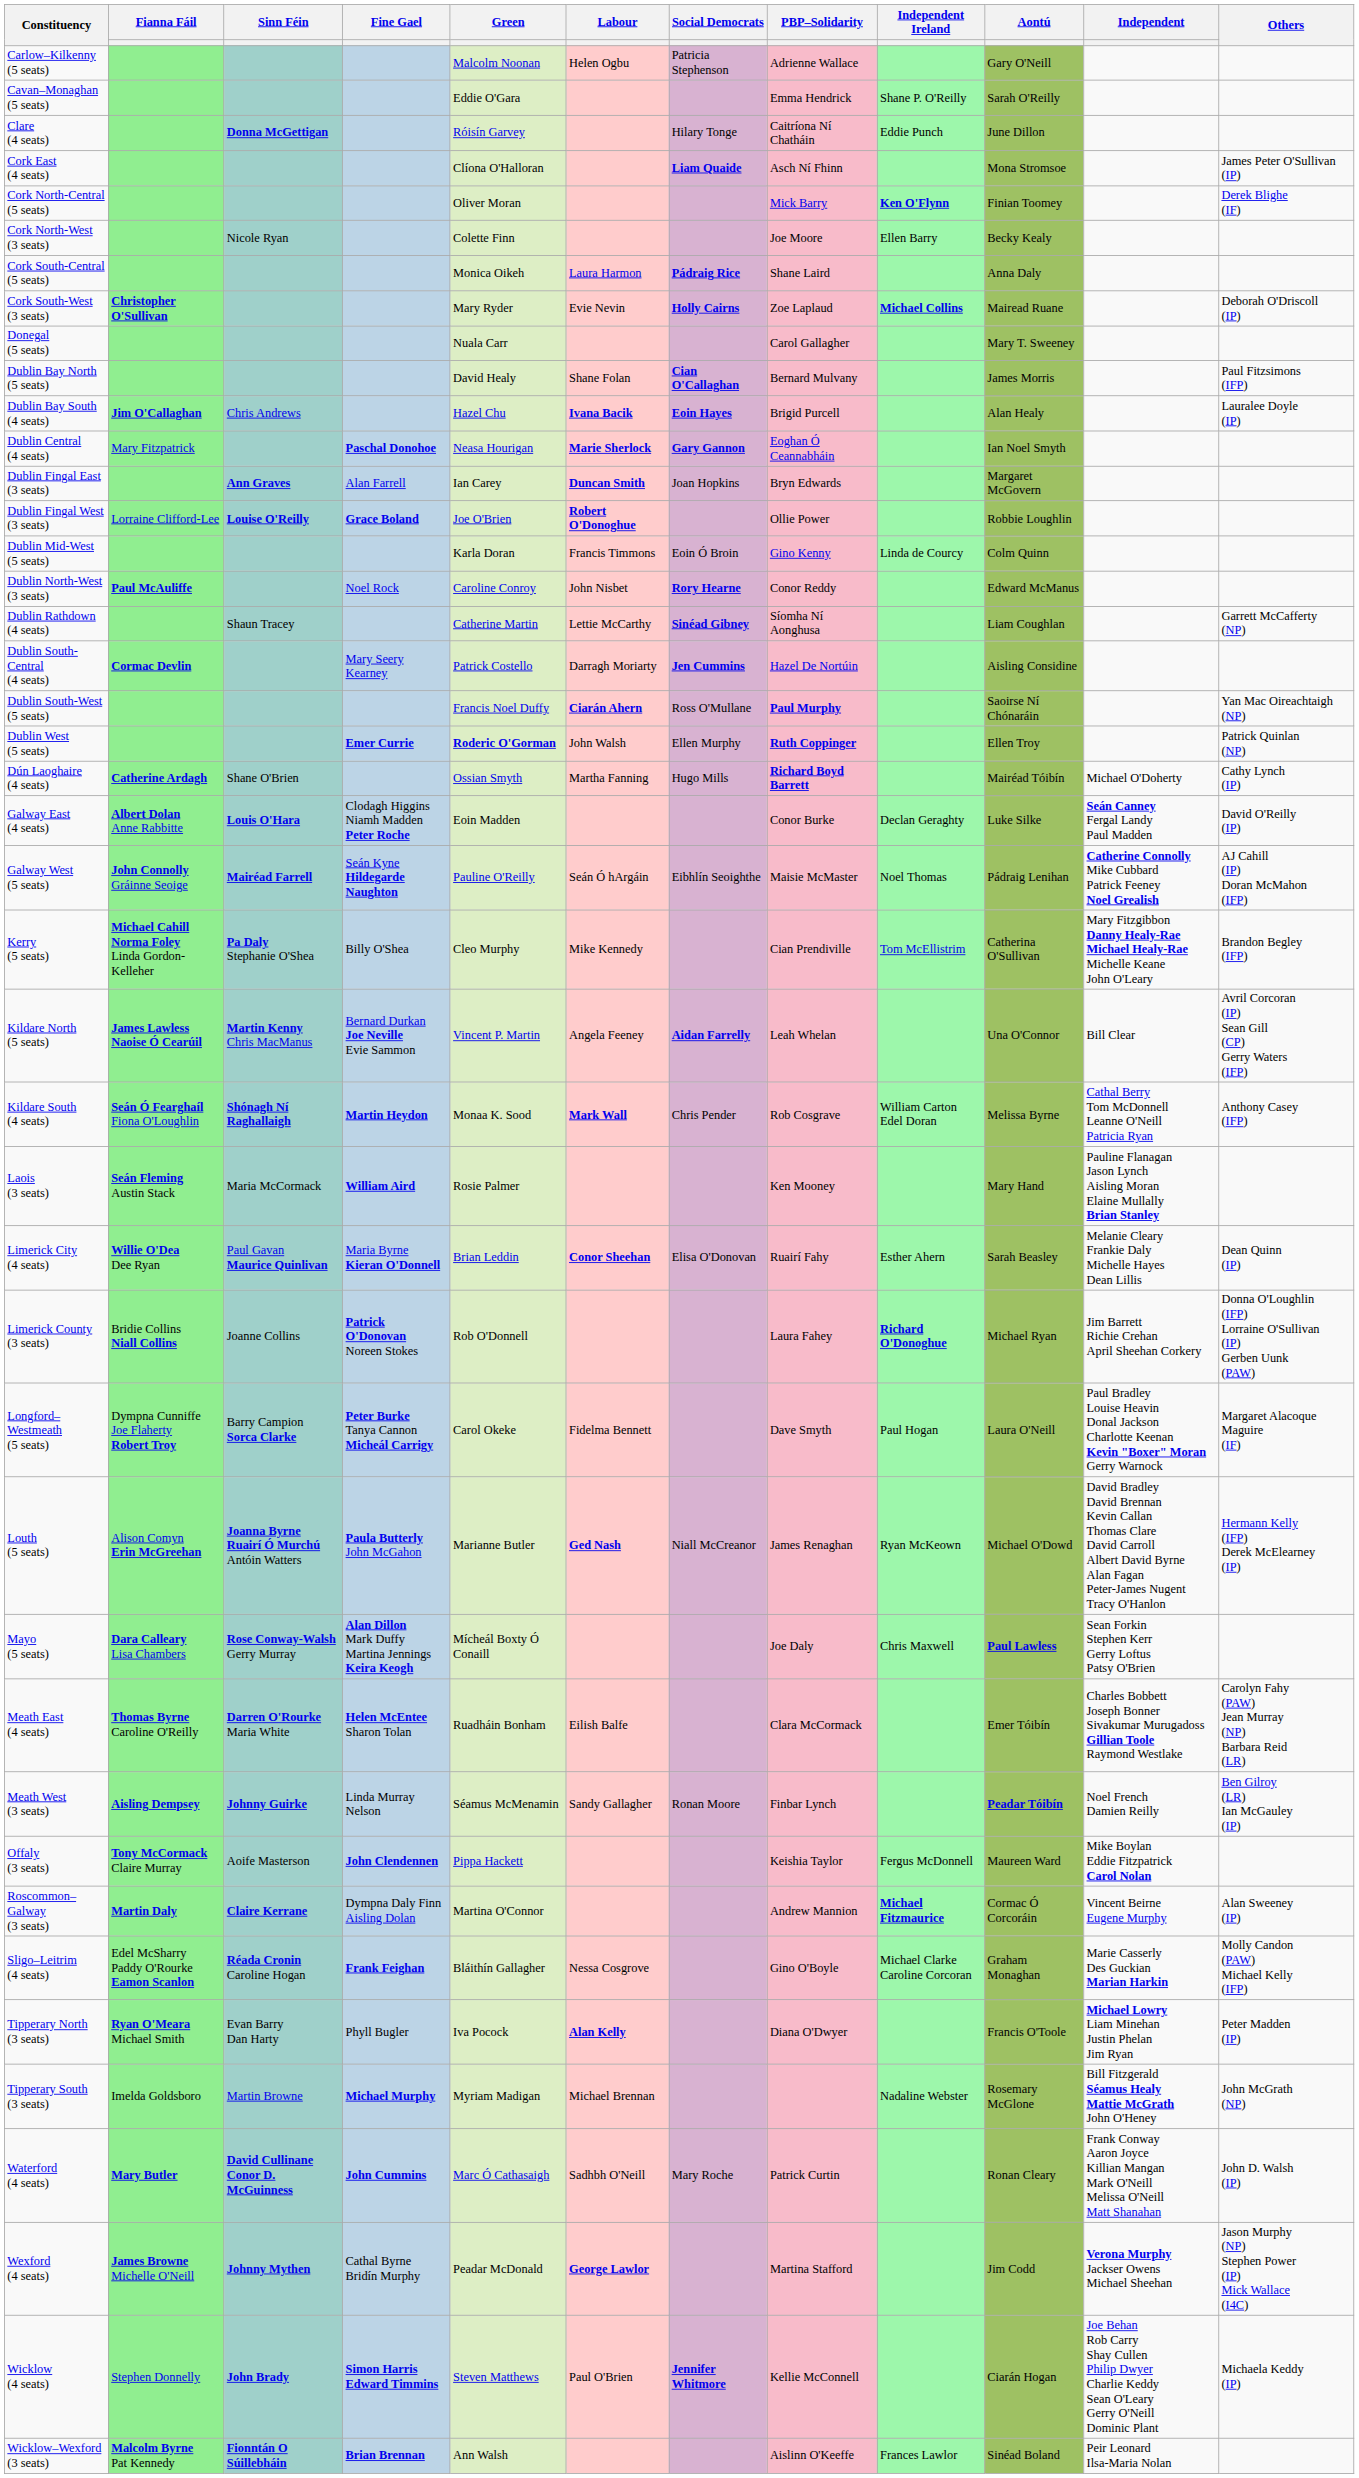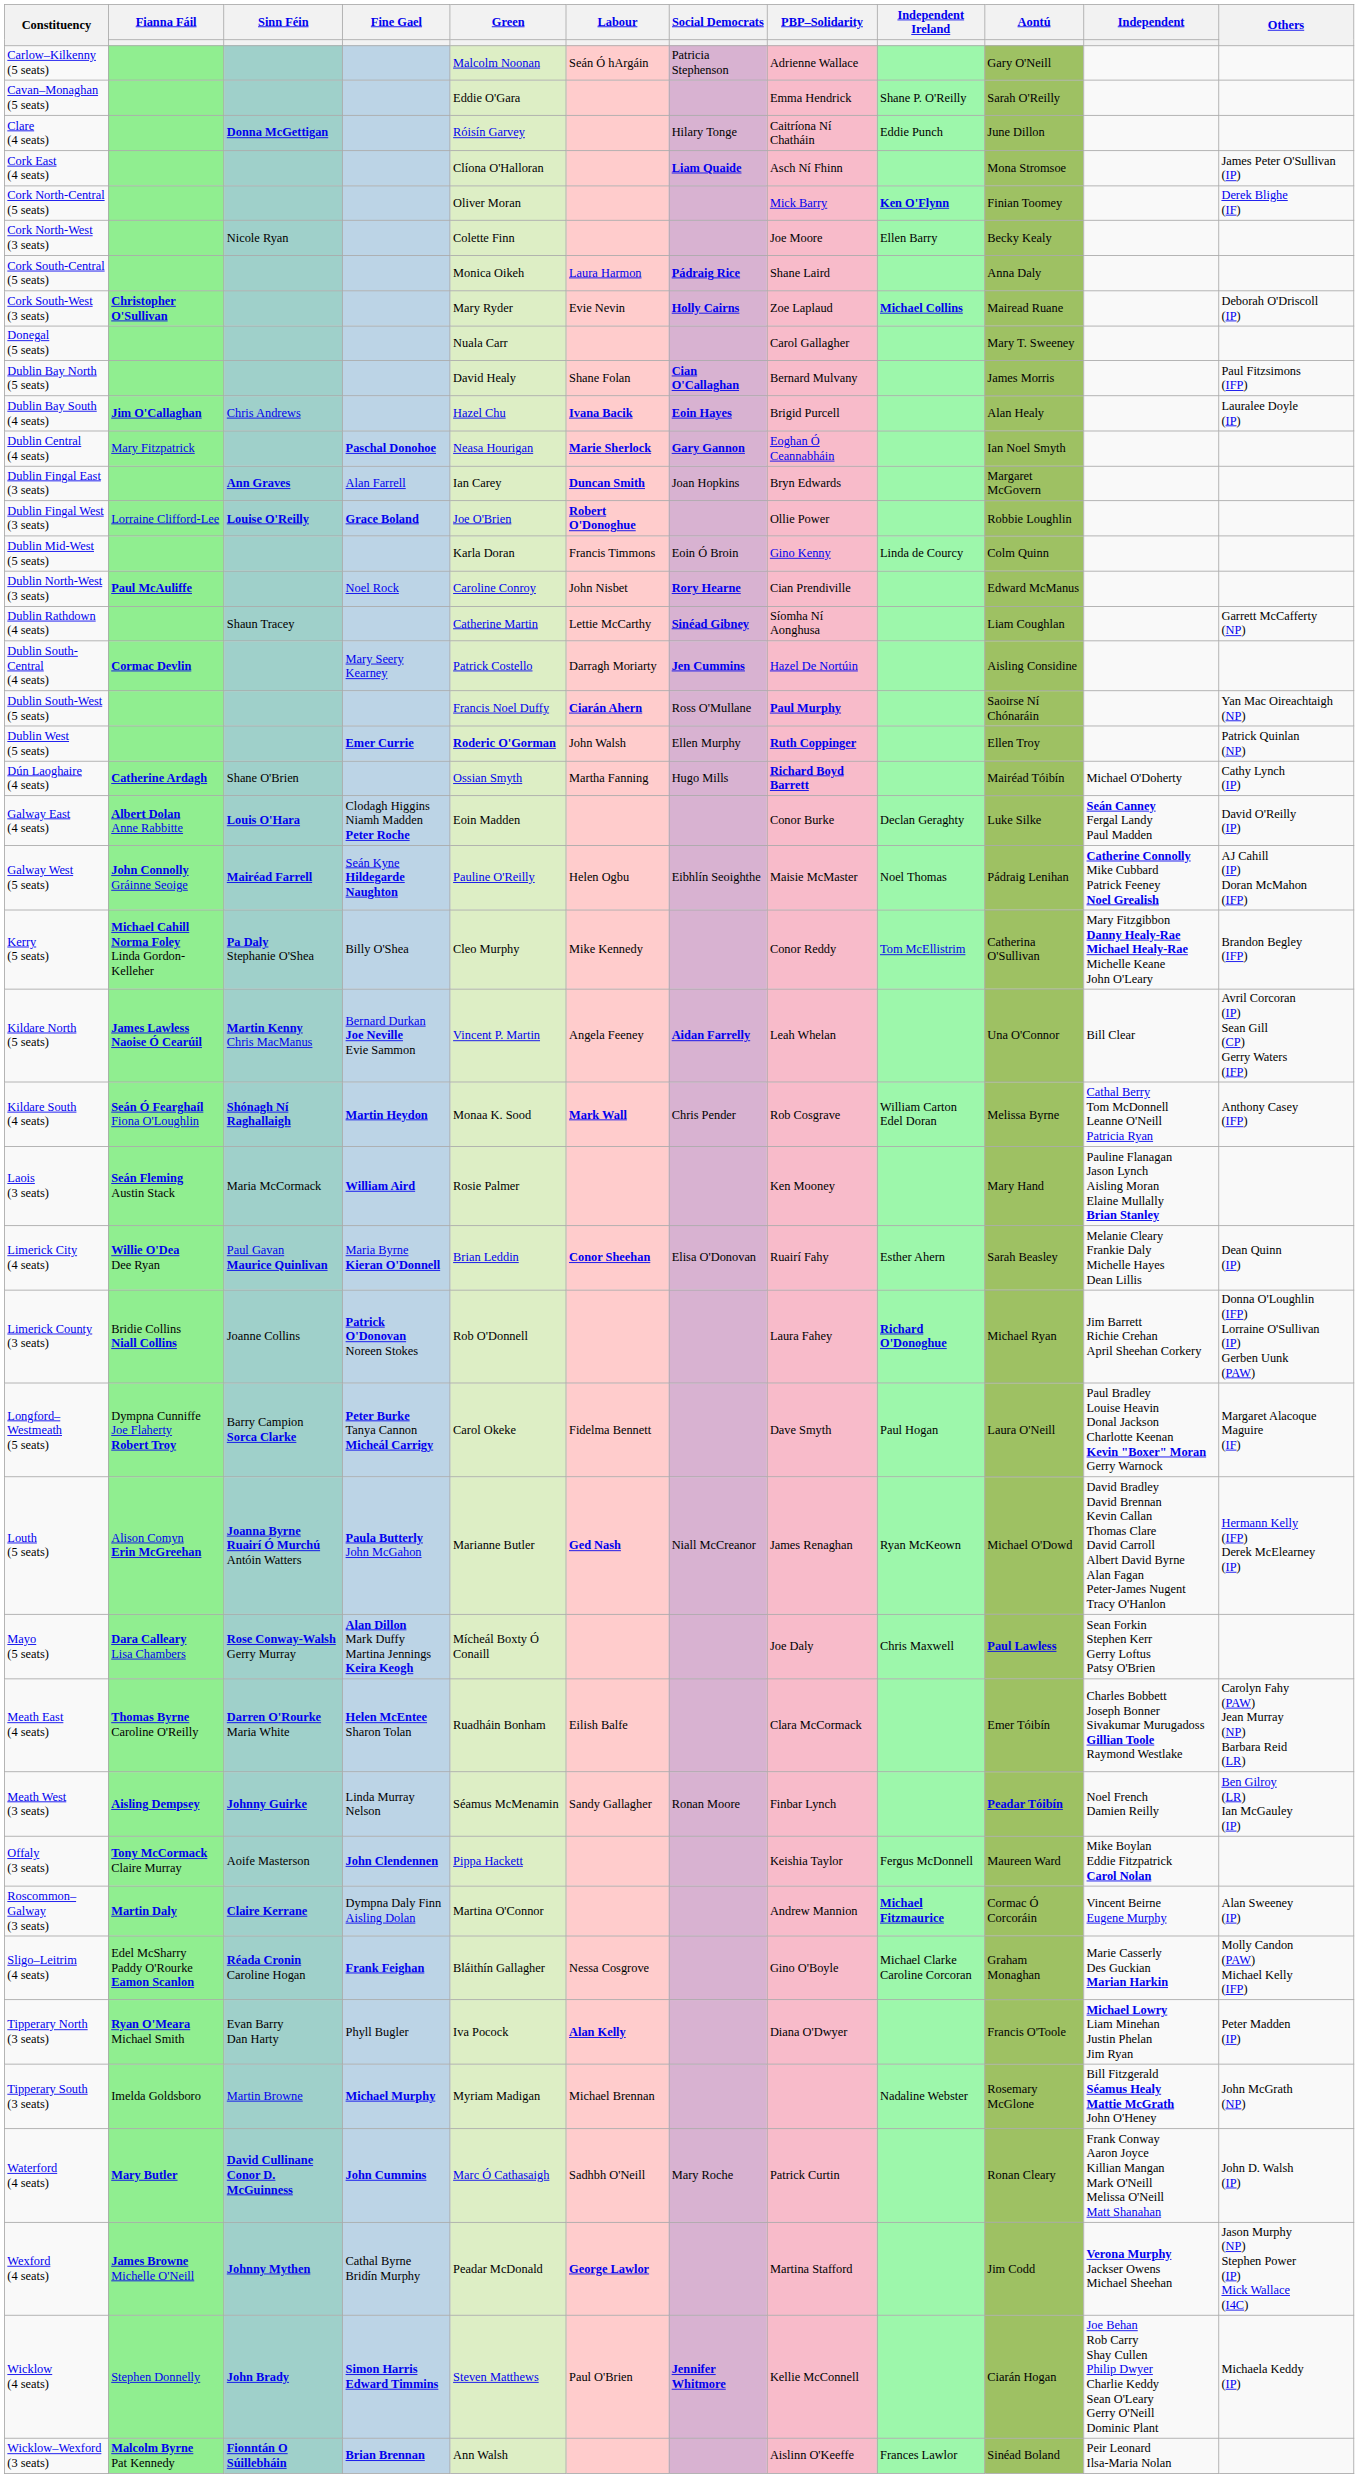Carlow–Kilkenny (5 seats) | Labour: Helen Ogbu -> Seán Ó hArgáin
Dublin North-West (3 seats) | PBP–Solidarity: Conor Reddy -> Cian Prendiville
Galway West (5 seats) | Labour: Seán Ó hArgáin -> Helen Ogbu
Kerry (5 seats) | PBP–Solidarity: Cian Prendiville -> Conor Reddy
